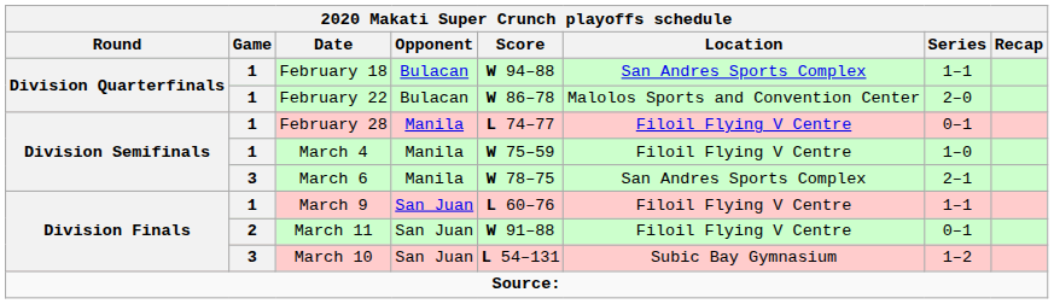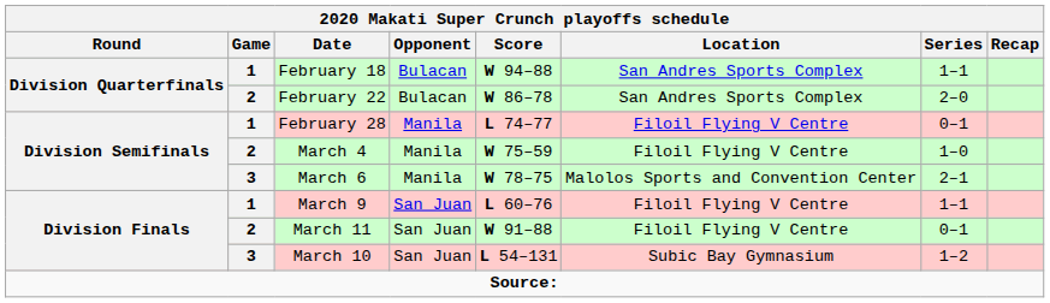February 22 | Game: 1 -> 2
February 22 | Location: Malolos Sports and Convention Center -> San Andres Sports Complex
March 4 | Game: 1 -> 2
March 6 | Location: San Andres Sports Complex -> Malolos Sports and Convention Center
